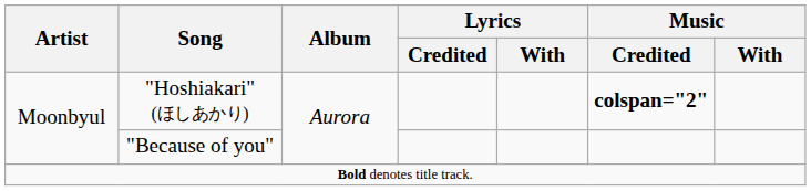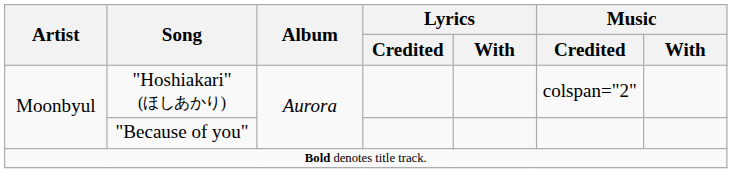"Hoshiakari" (ほしあかり) | Music / Credited: bold -> normal
